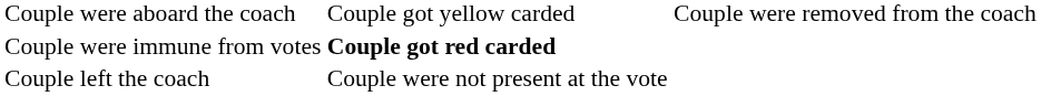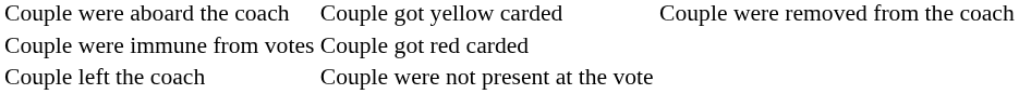Couple were immune from votes | column 2: bold -> normal
